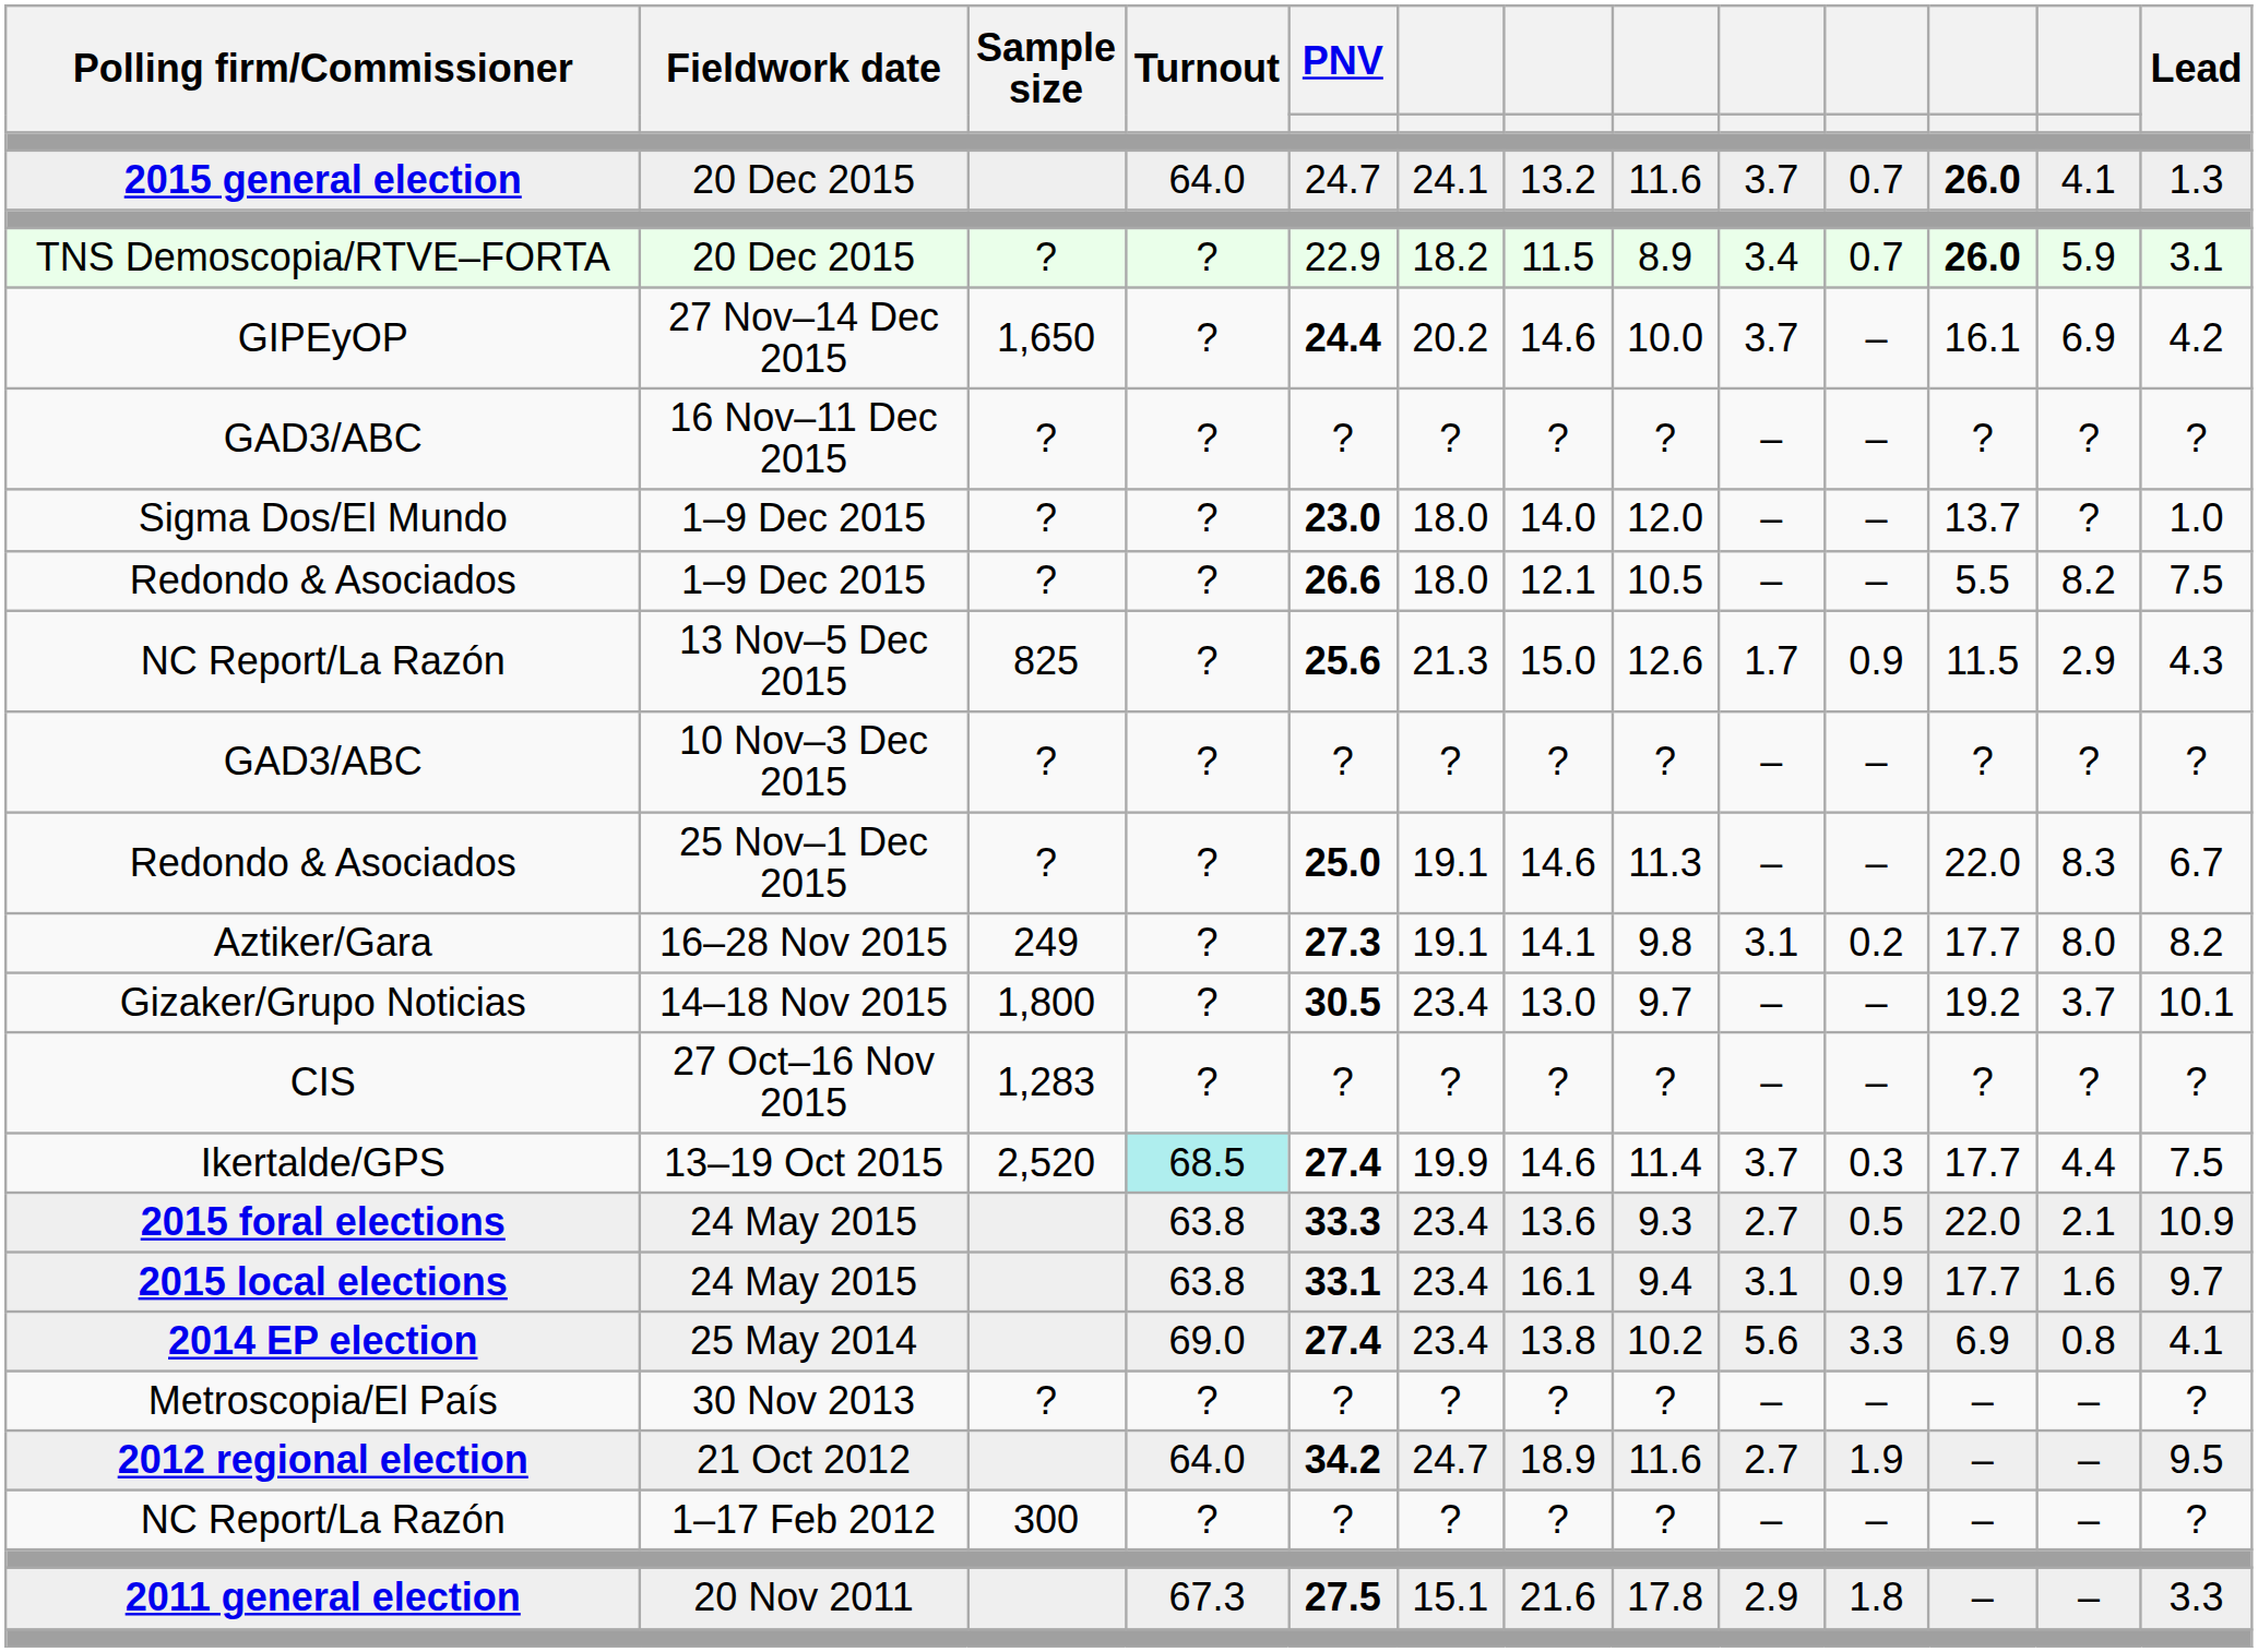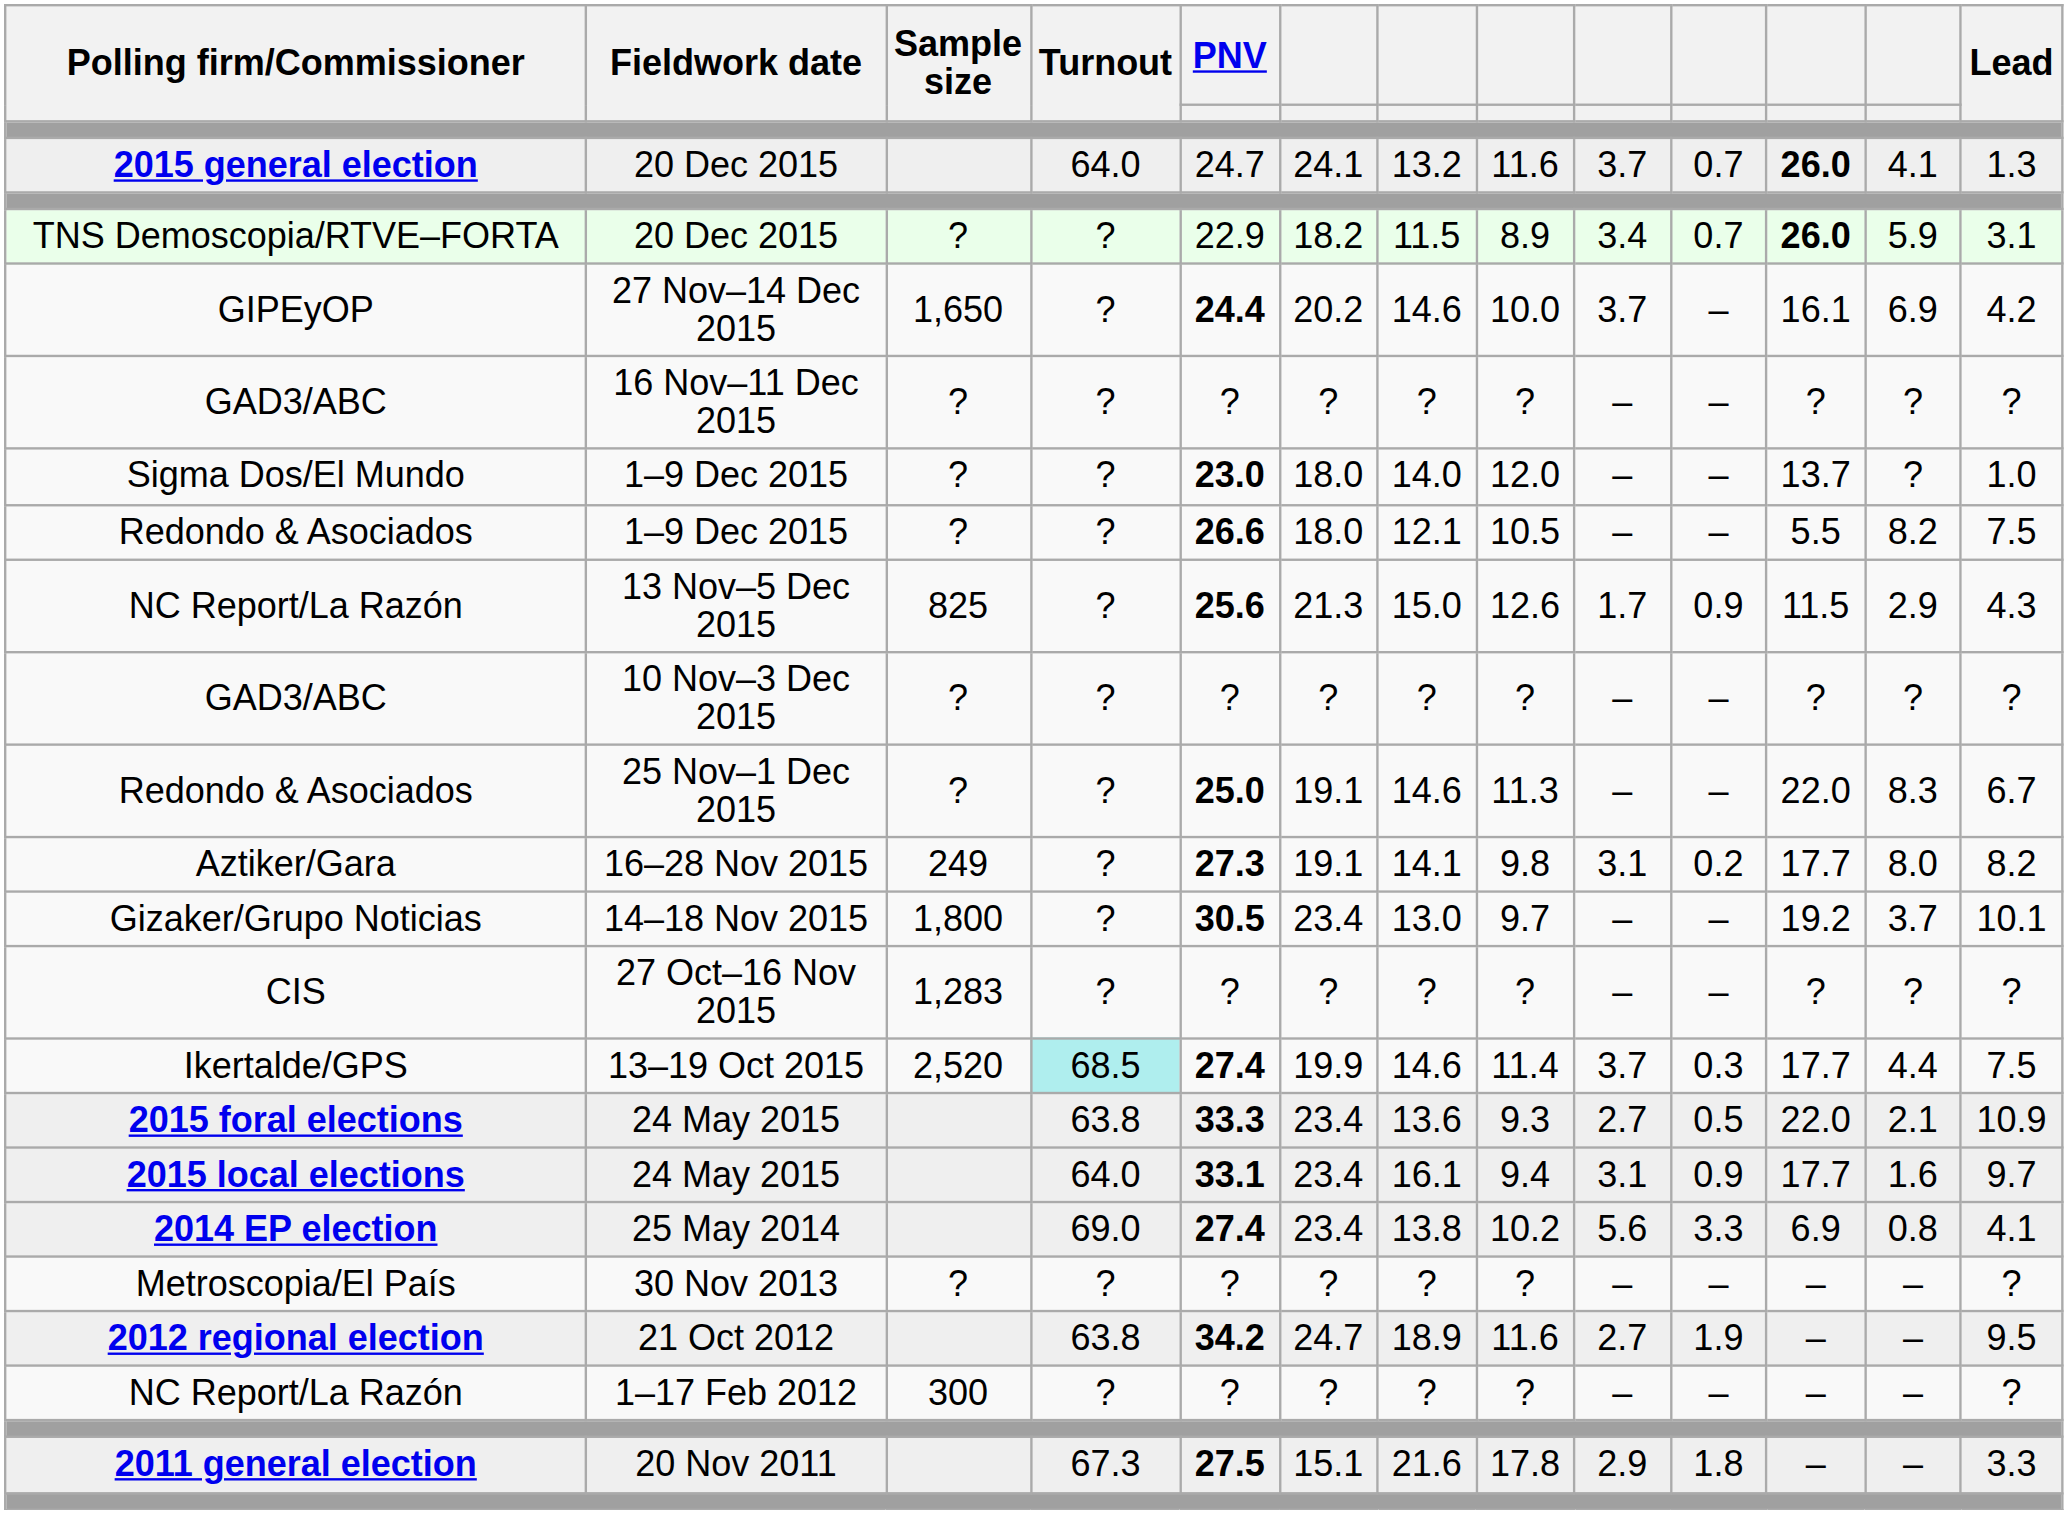2015 local elections | Turnout: 63.8 -> 64.0
2012 regional election | Turnout: 64.0 -> 63.8
